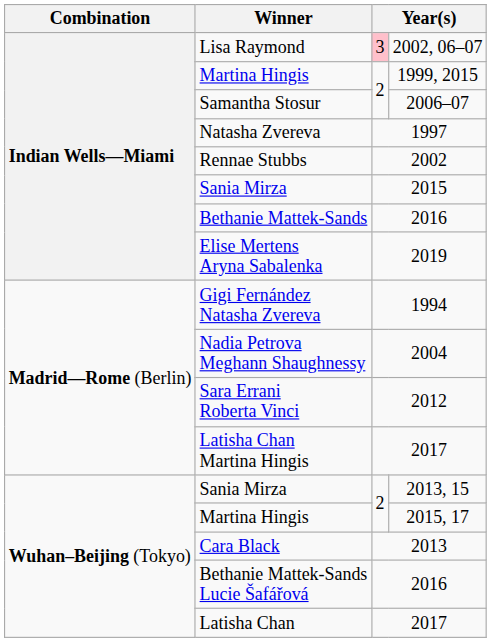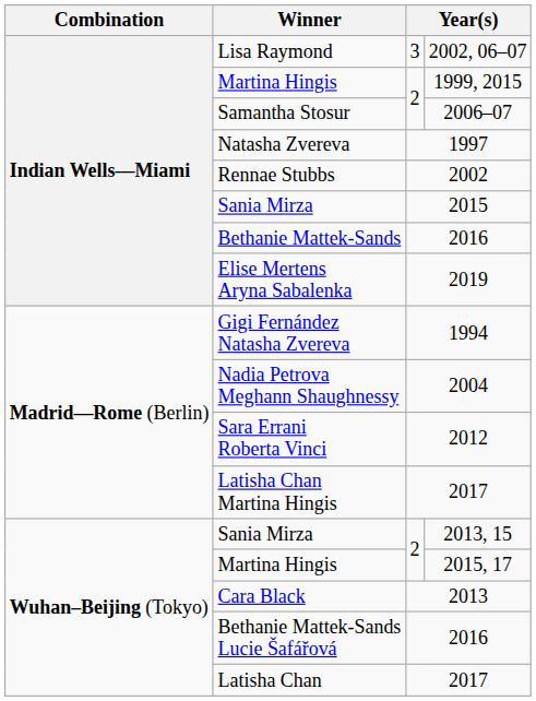Lisa Raymond | column 3: pink background -> no background
